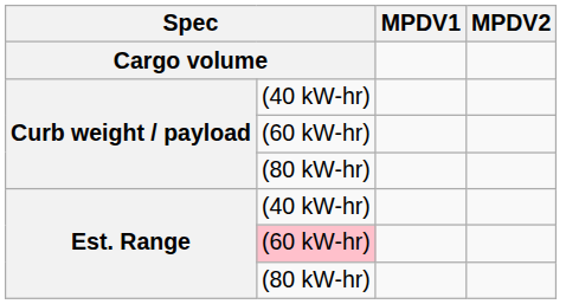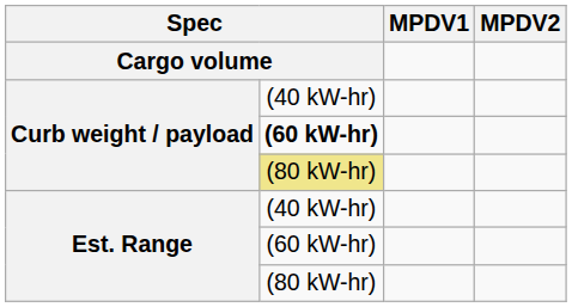Curb weight / payload / (60 kW-hr) | column 2: normal -> bold
Curb weight / payload / (80 kW-hr) | column 2: no background -> khaki background
Est. Range / (60 kW-hr) | column 2: pink background -> no background
